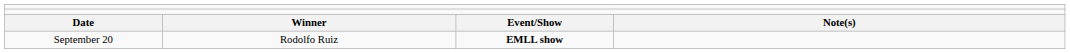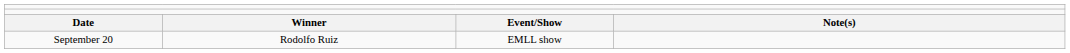September 20 | column 3: bold -> normal
